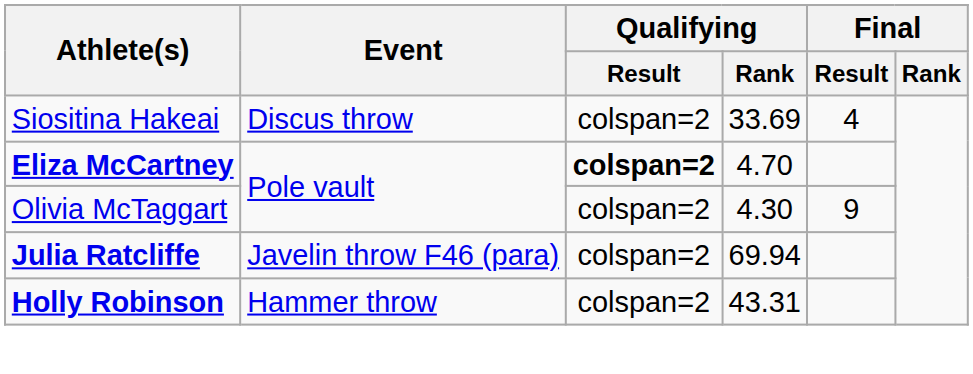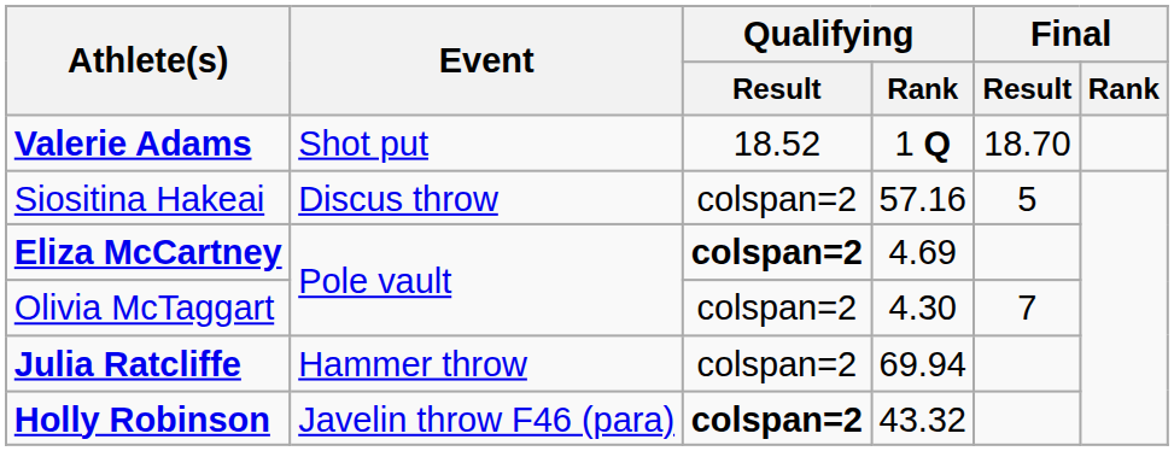+ row: Valerie Adams | Shot put | 18.52 | 1 Q | 18.70
Siositina Hakeai | Qualifying / Rank: 33.69 -> 57.16
Siositina Hakeai | Final / Result: 4 -> 5
Eliza McCartney | Qualifying / Rank: 4.70 -> 4.69
Olivia McTaggart | Final / Result: 9 -> 7
Julia Ratcliffe | Event: Javelin throw F46 (para) -> Hammer throw
Holly Robinson | Event: Hammer throw -> Javelin throw F46 (para)
Holly Robinson | Qualifying / Result: normal -> bold
Holly Robinson | Qualifying / Rank: 43.31 -> 43.32
